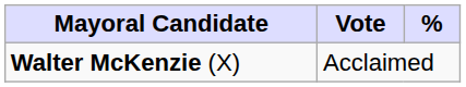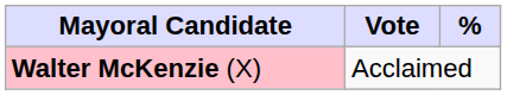Walter McKenzie (X) | Mayoral Candidate: no background -> pink background
